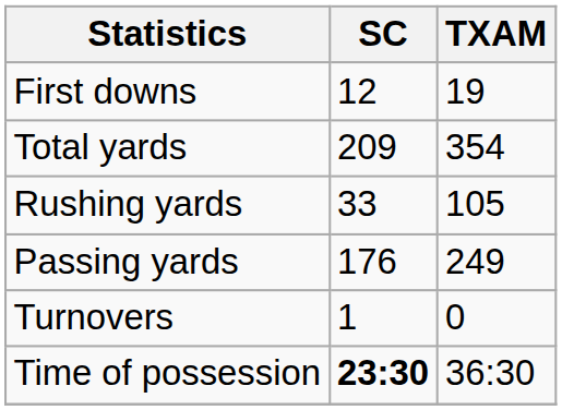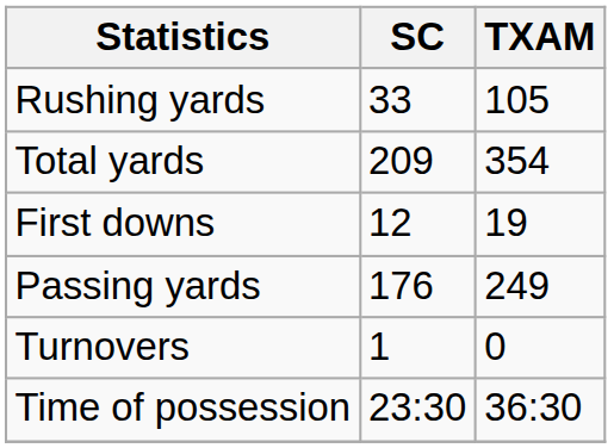rows swapped: First downs <-> Rushing yards
Time of possession | SC: bold -> normal
